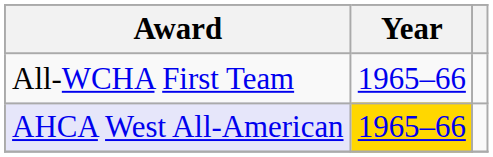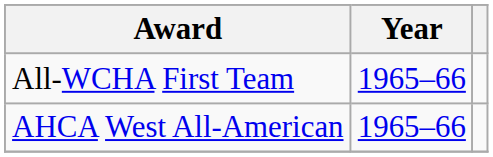row 3 | Award: lavender background -> no background
row 3 | Year: gold background -> no background
